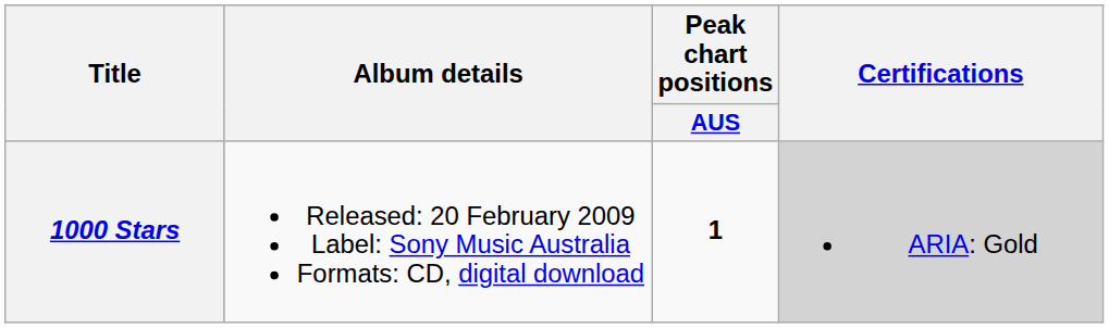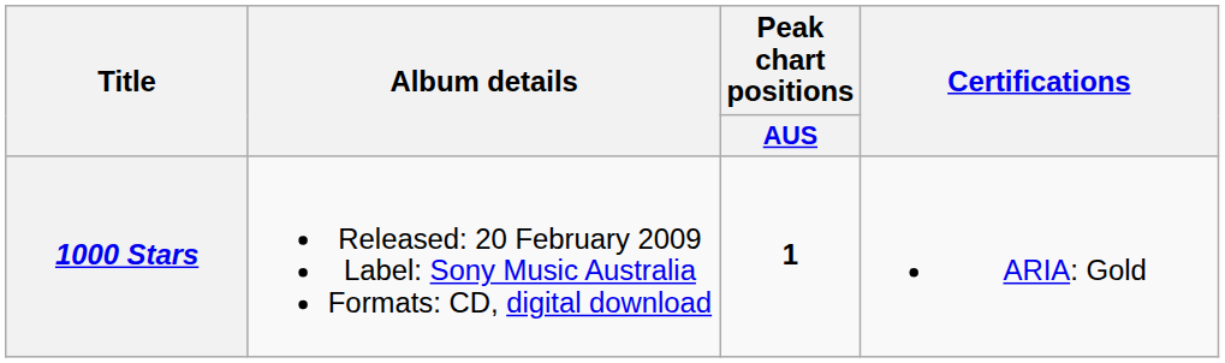1000 Stars | Certifications: lightgrey background -> no background
